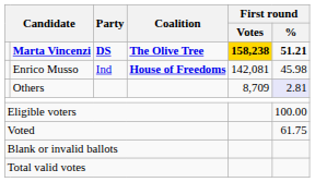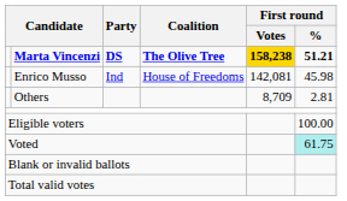Enrico Musso | Coalition: bold -> normal
Others | First round / %: lavender background -> no background
Voted | First round / %: no background -> paleturquoise background
